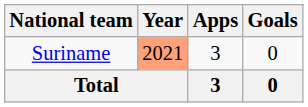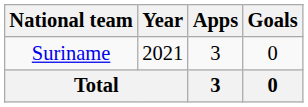Suriname | Year: lightsalmon background -> no background
